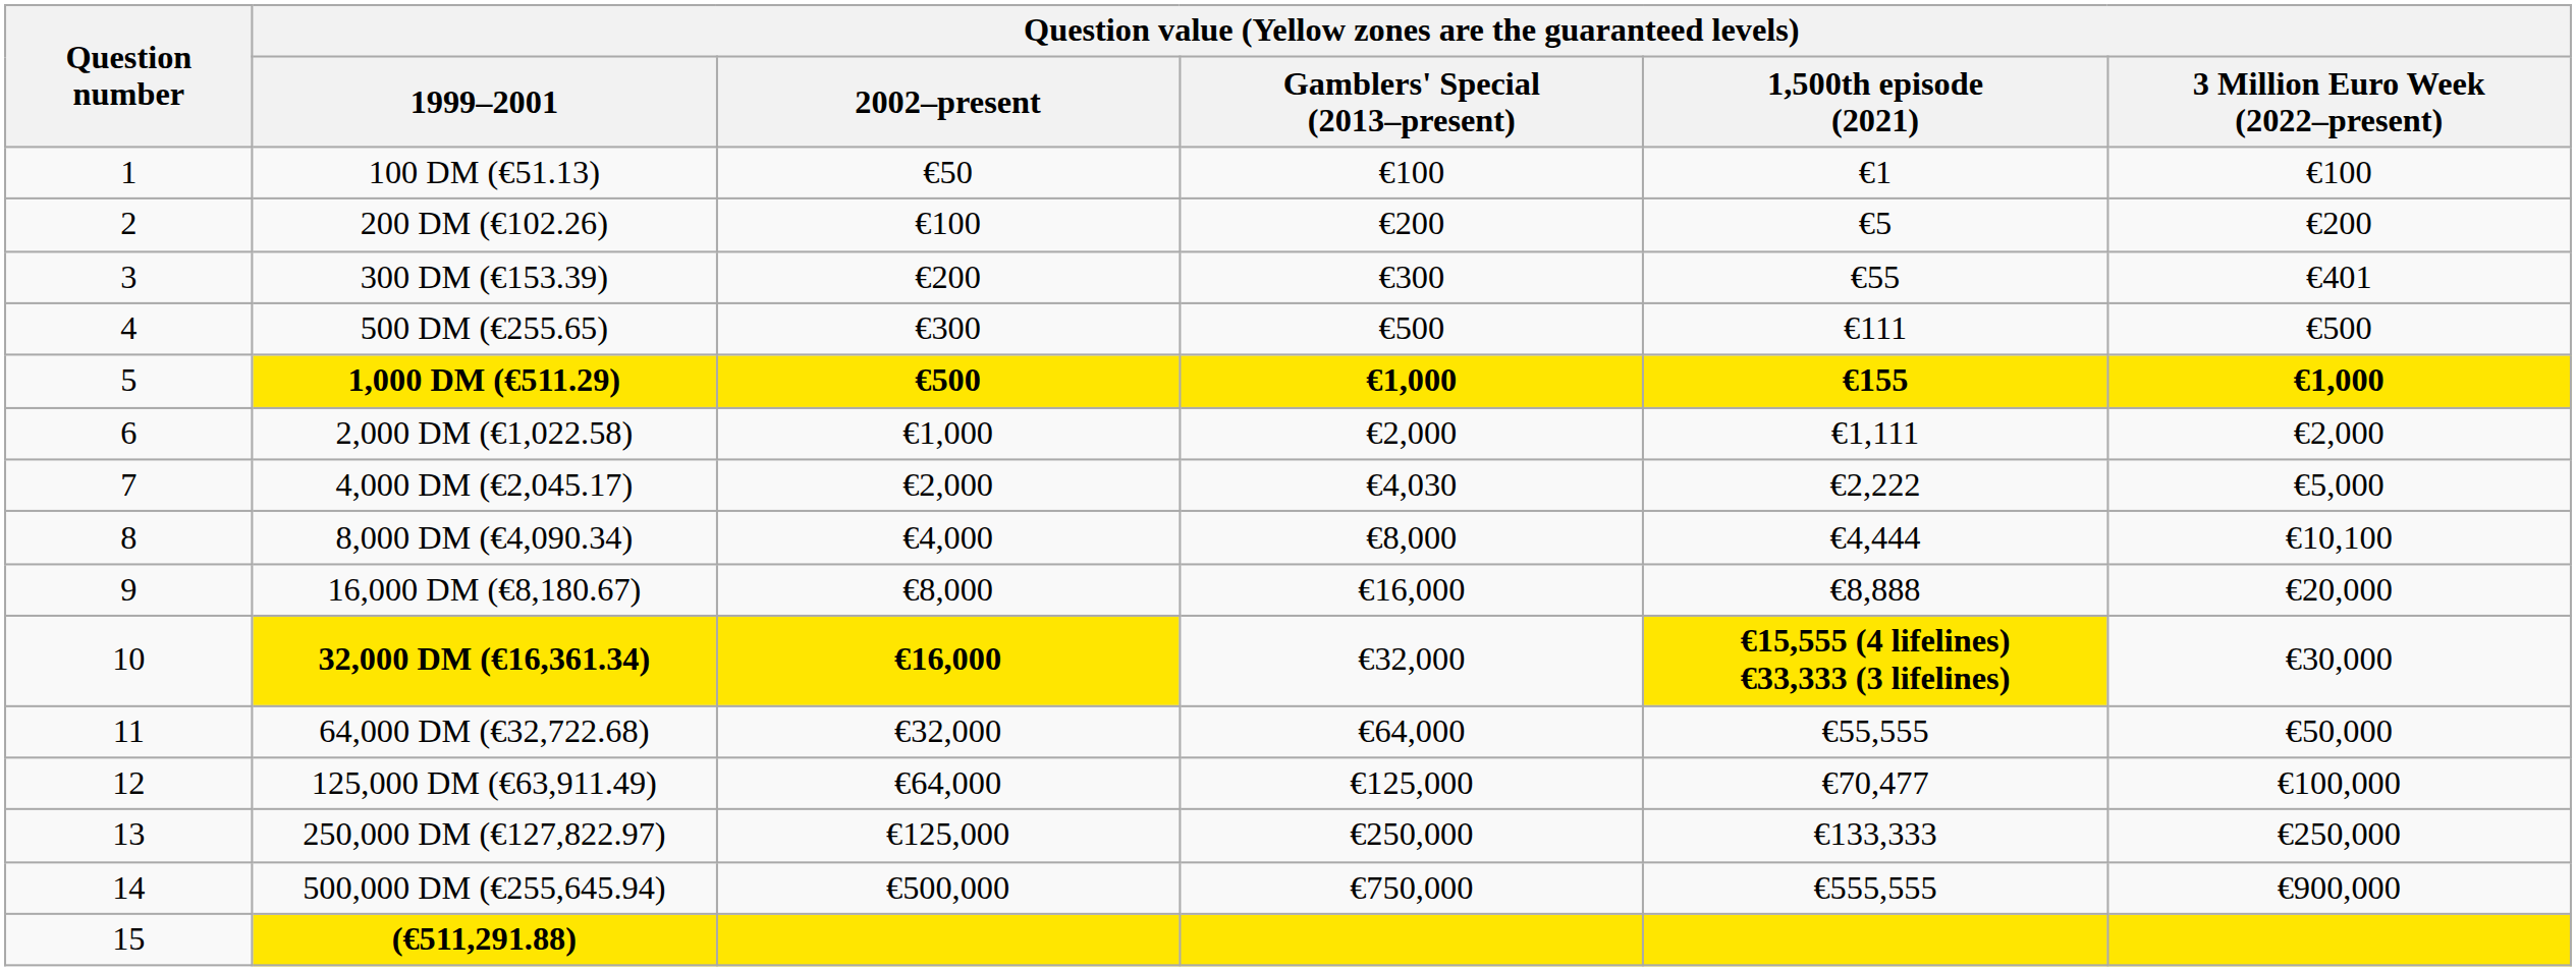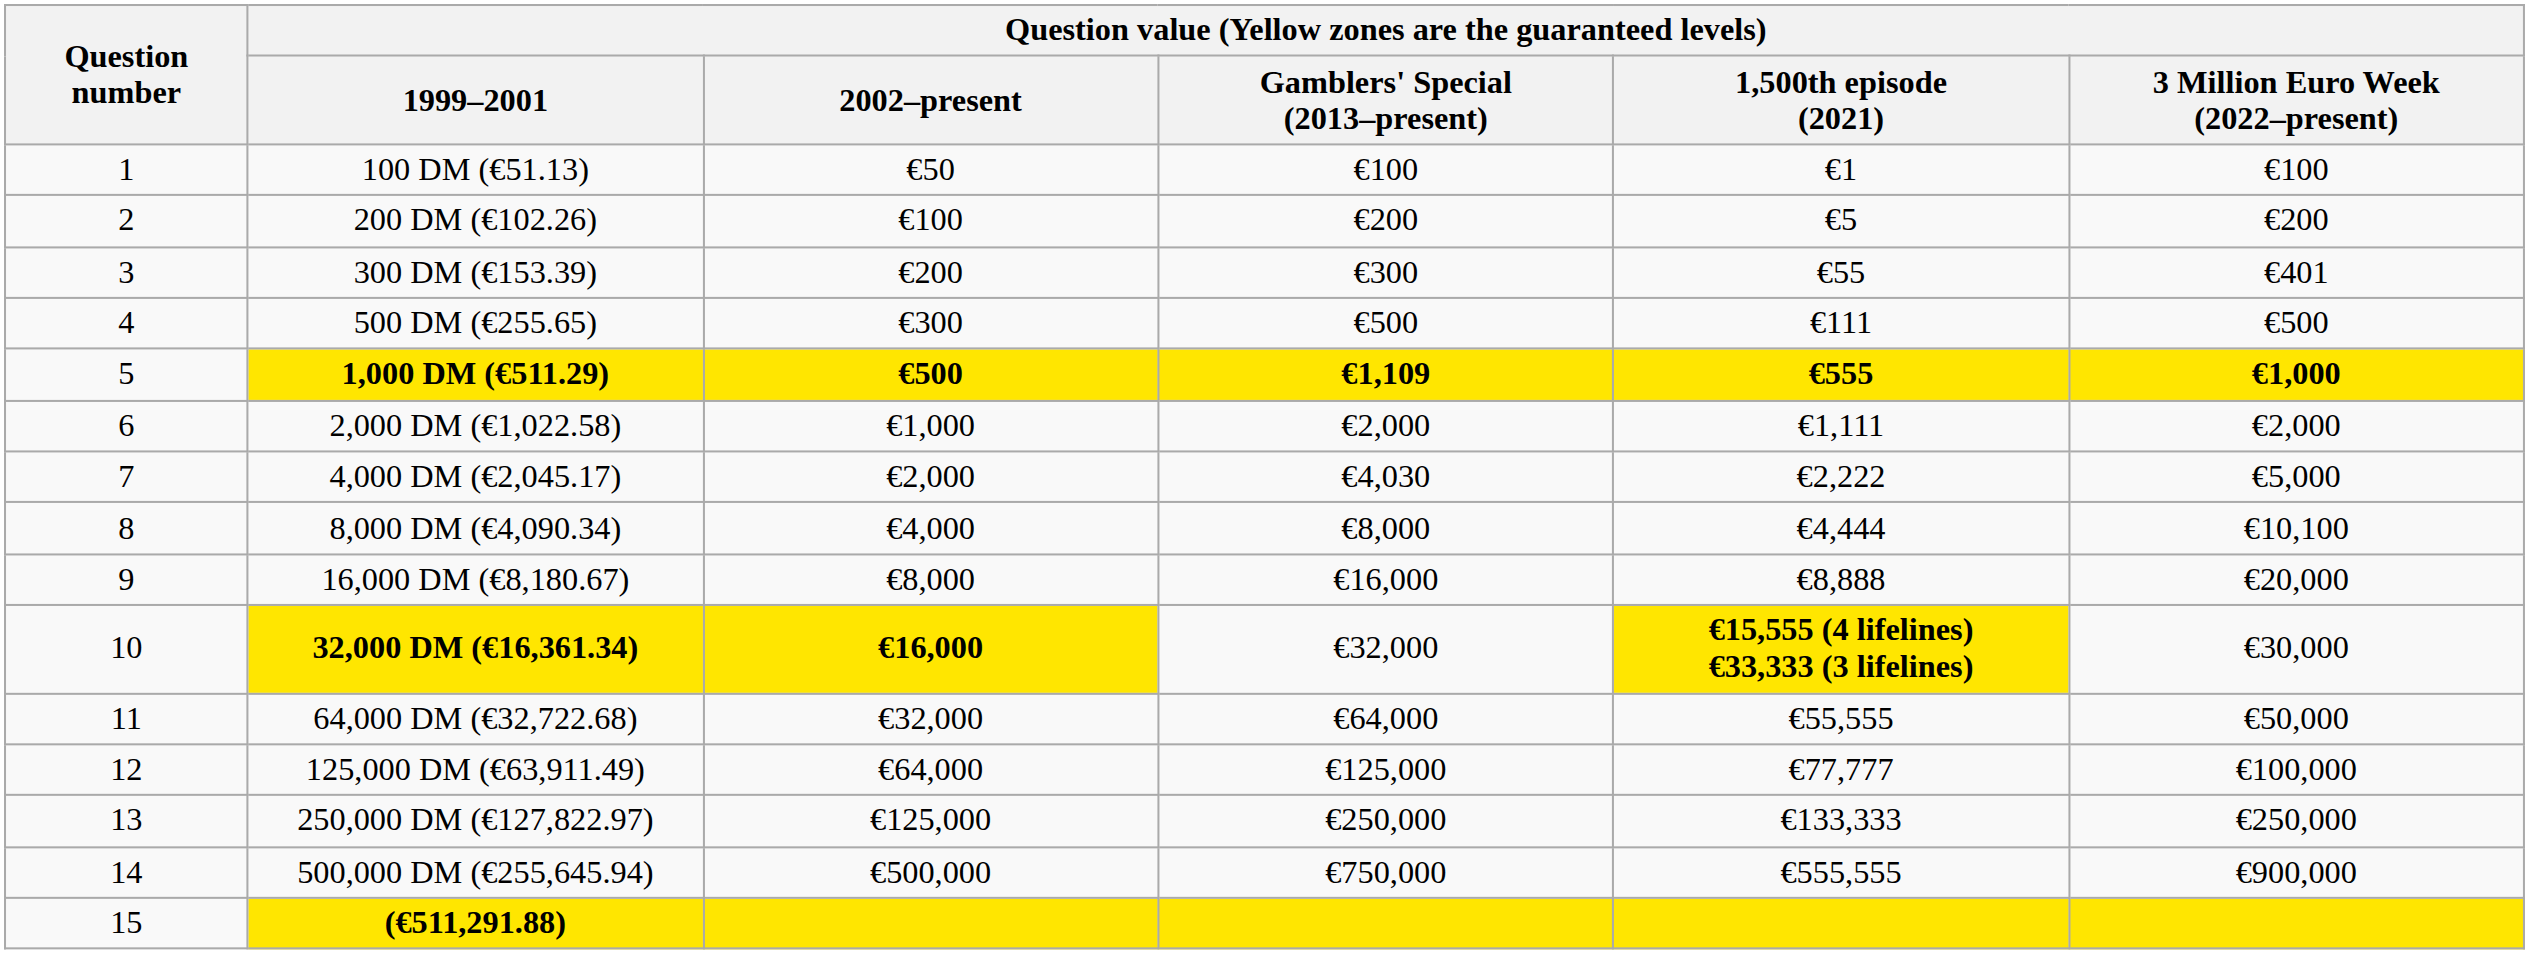1,000 DM (€511.29) | column 4: €1,000 -> €1,109
1,000 DM (€511.29) | column 5: €155 -> €555
125,000 DM (€63,911.49) | column 5: €70,477 -> €77,777
